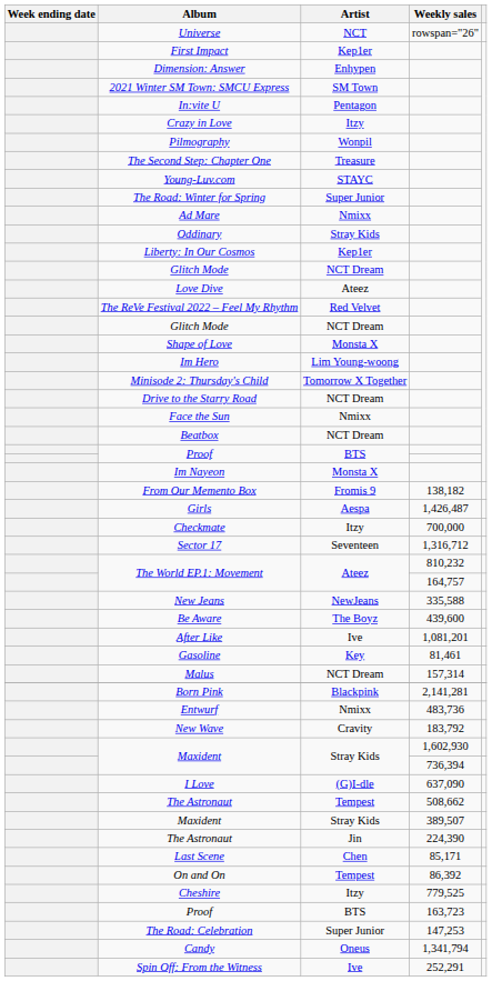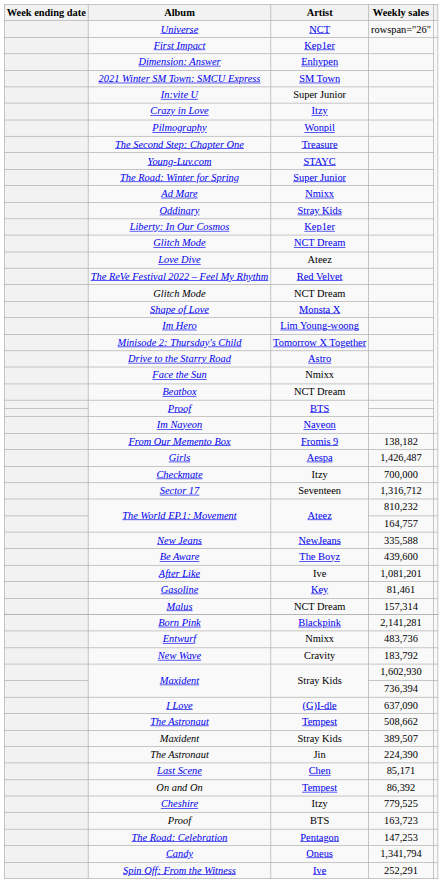In:vite U | Artist: Pentagon -> Super Junior
Drive to the Starry Road | Artist: NCT Dream -> Astro
Im Nayeon | Artist: Monsta X -> Nayeon
The Road: Celebration | Artist: Super Junior -> Pentagon
